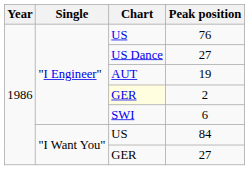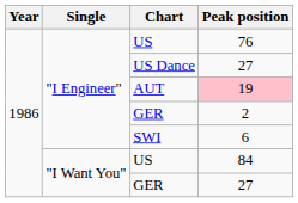19 | Peak position: no background -> pink background
2 | Chart: lightyellow background -> no background
